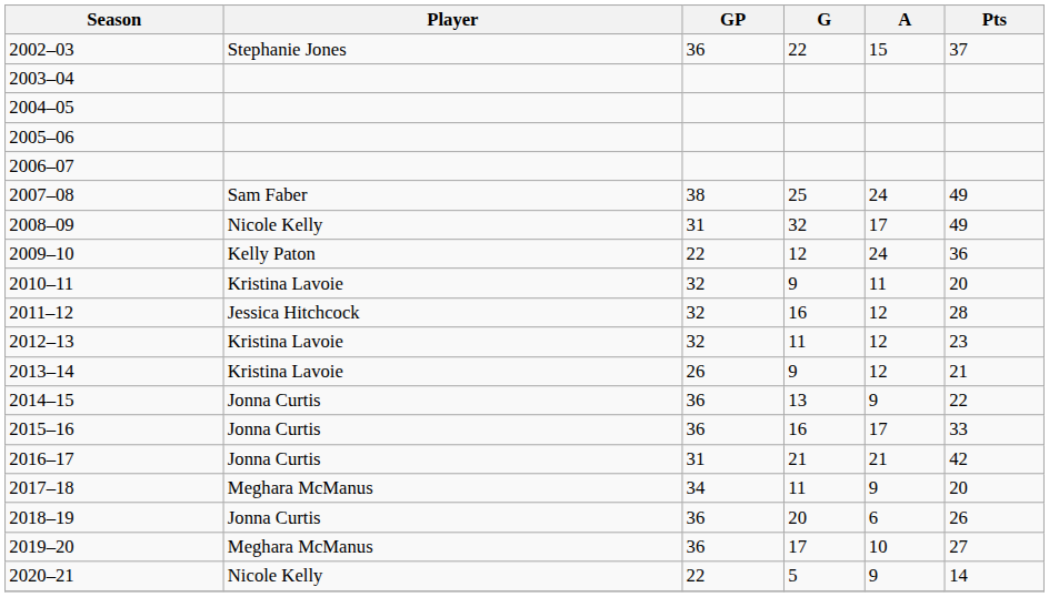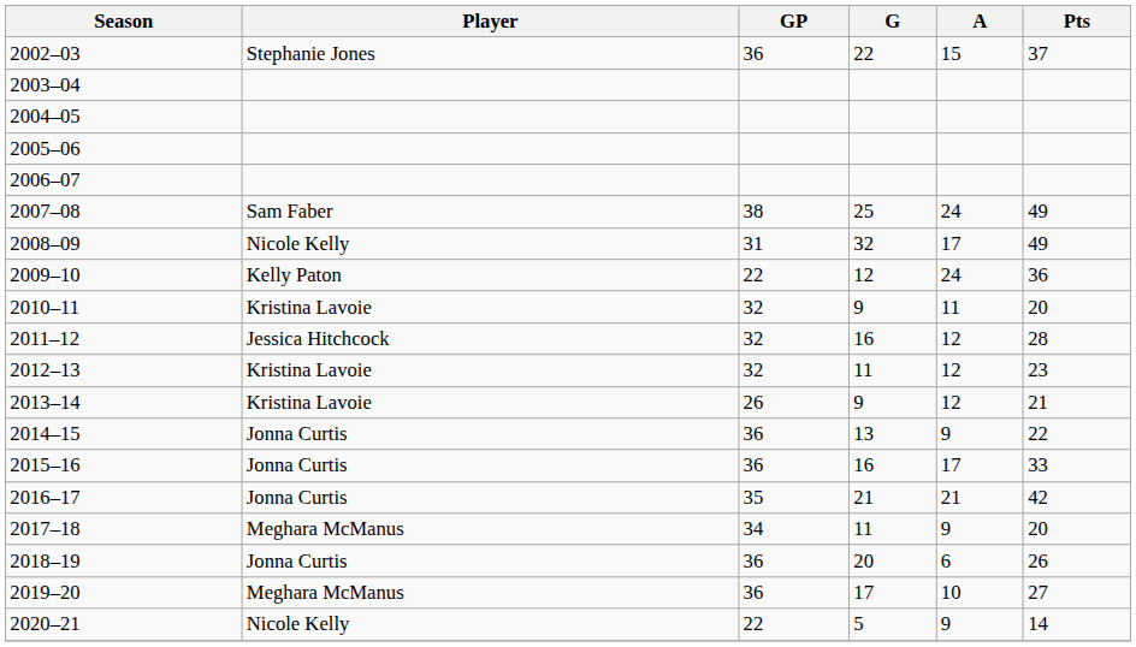2016–17 | GP: 31 -> 35
